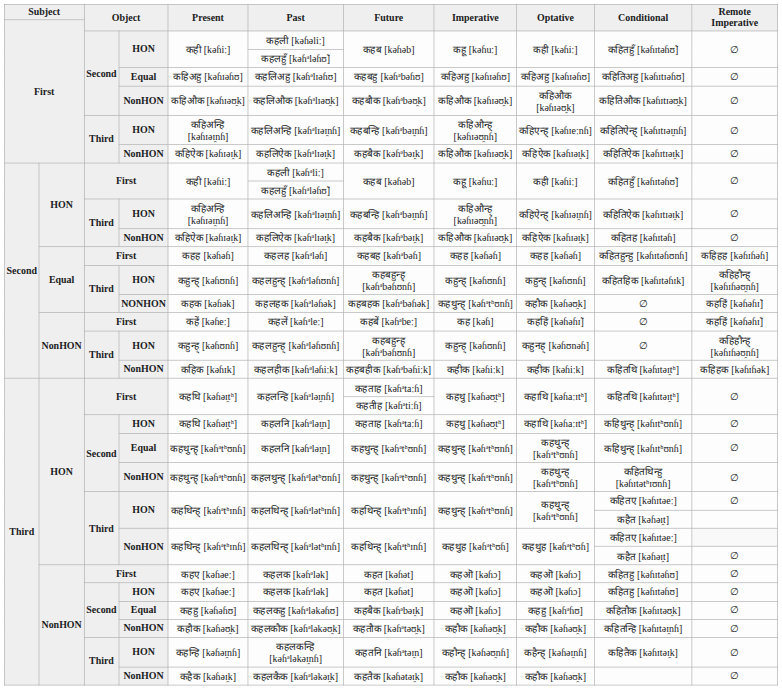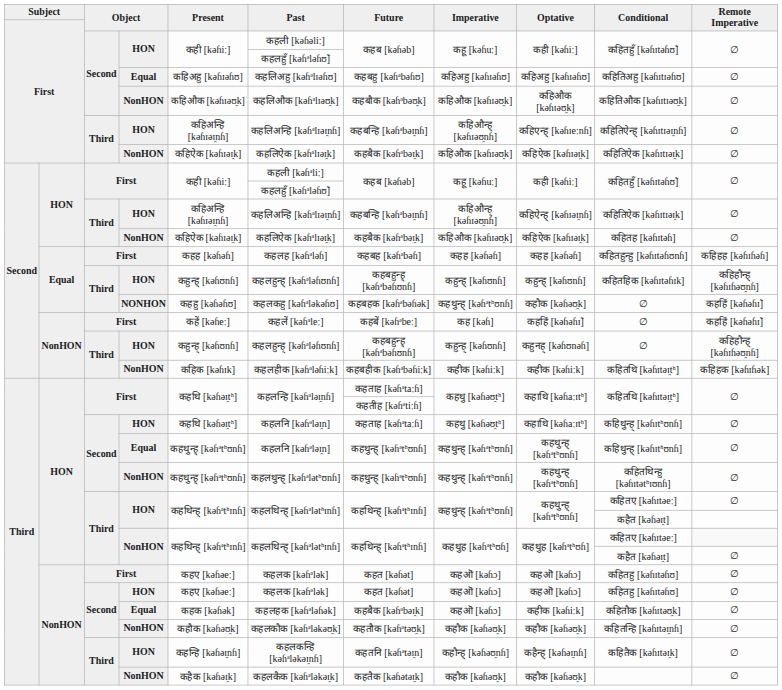NONHON | Present: कहक [kəɦək] -> कहहु [kəɦəɦʊ]
NONHON | Past: कहलहक [kəɦᵊləɦək] -> कहलकहु [kəɦᵊləkəɦʊ]
NonHON / Equal | Present: कहहु [kəɦəɦʊ] -> कहक [kəɦək]
NonHON / Equal | Past: कहलकहु [kəɦᵊləkəɦʊ] -> कहलहक [kəɦᵊləɦək]
NonHON / Equal | Optative: कहहु [kəɦᵊɦʊ] -> कहीक [kəɦiːk]
